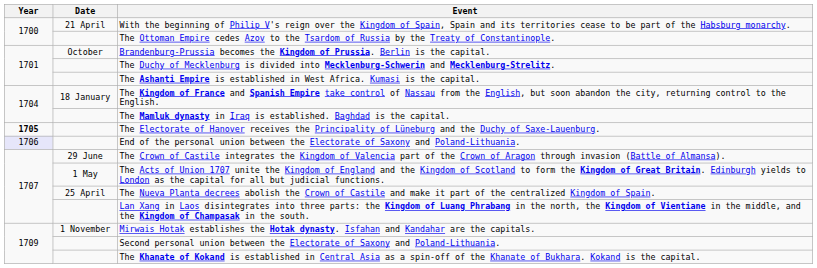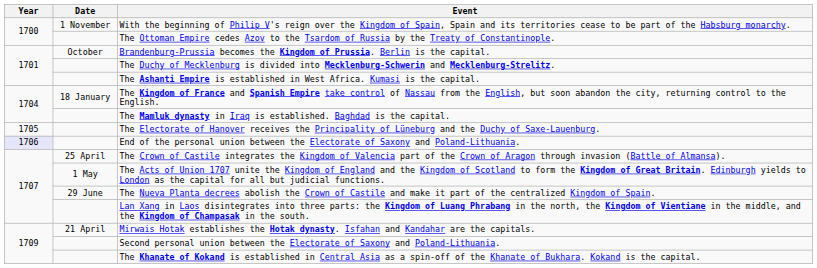row 2 | Date: 21 April -> 1 November
row 9 | Year: bold -> normal
row 11 | Date: 29 June -> 25 April
row 13 | Date: 25 April -> 29 June
row 15 | Date: 1 November -> 21 April
